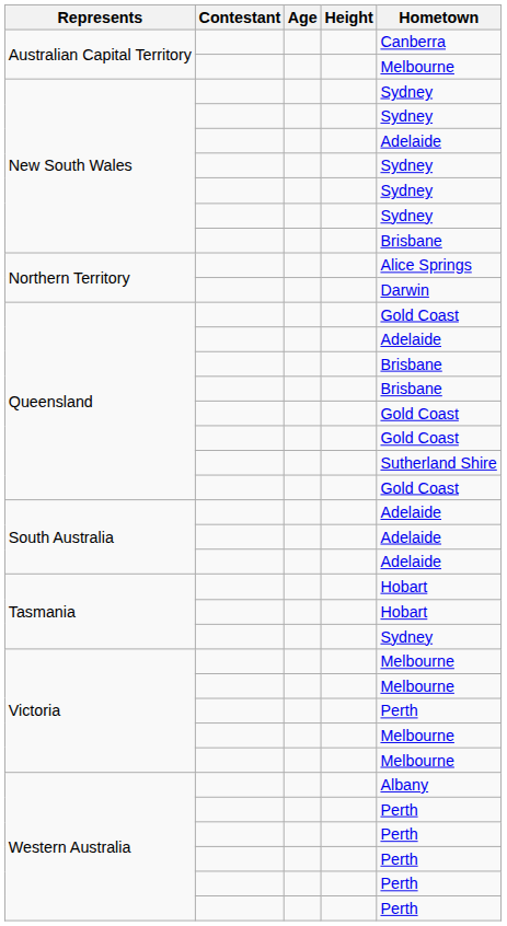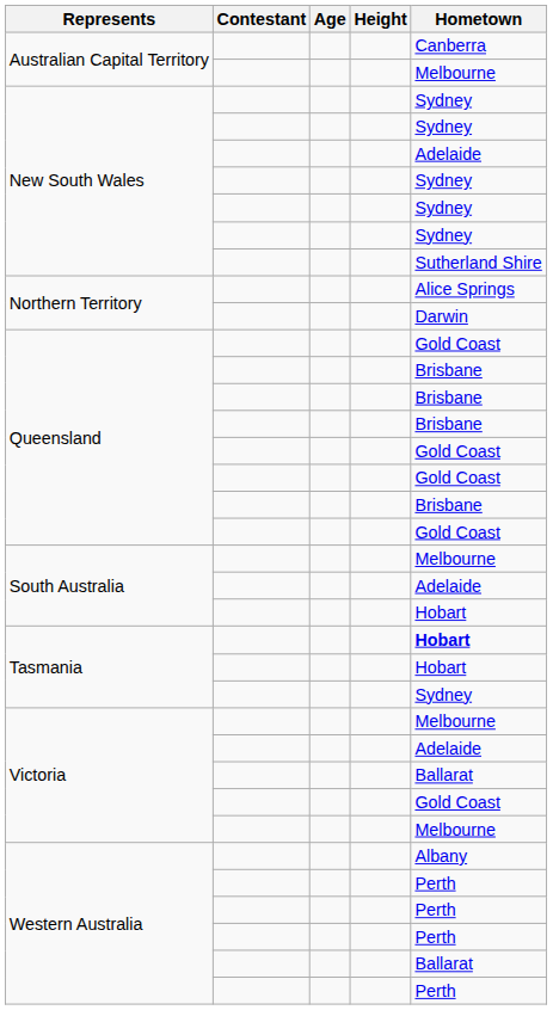row 10 | Hometown: Brisbane -> Sutherland Shire
row 14 | Hometown: Adelaide -> Brisbane
row 19 | Hometown: Sutherland Shire -> Brisbane
row 21 | Hometown: Adelaide -> Melbourne
row 23 | Hometown: Adelaide -> Hobart
row 24 | Hometown: normal -> bold
row 28 | Hometown: Melbourne -> Adelaide
row 29 | Hometown: Perth -> Ballarat
row 30 | Hometown: Melbourne -> Gold Coast
row 36 | Hometown: Perth -> Ballarat
